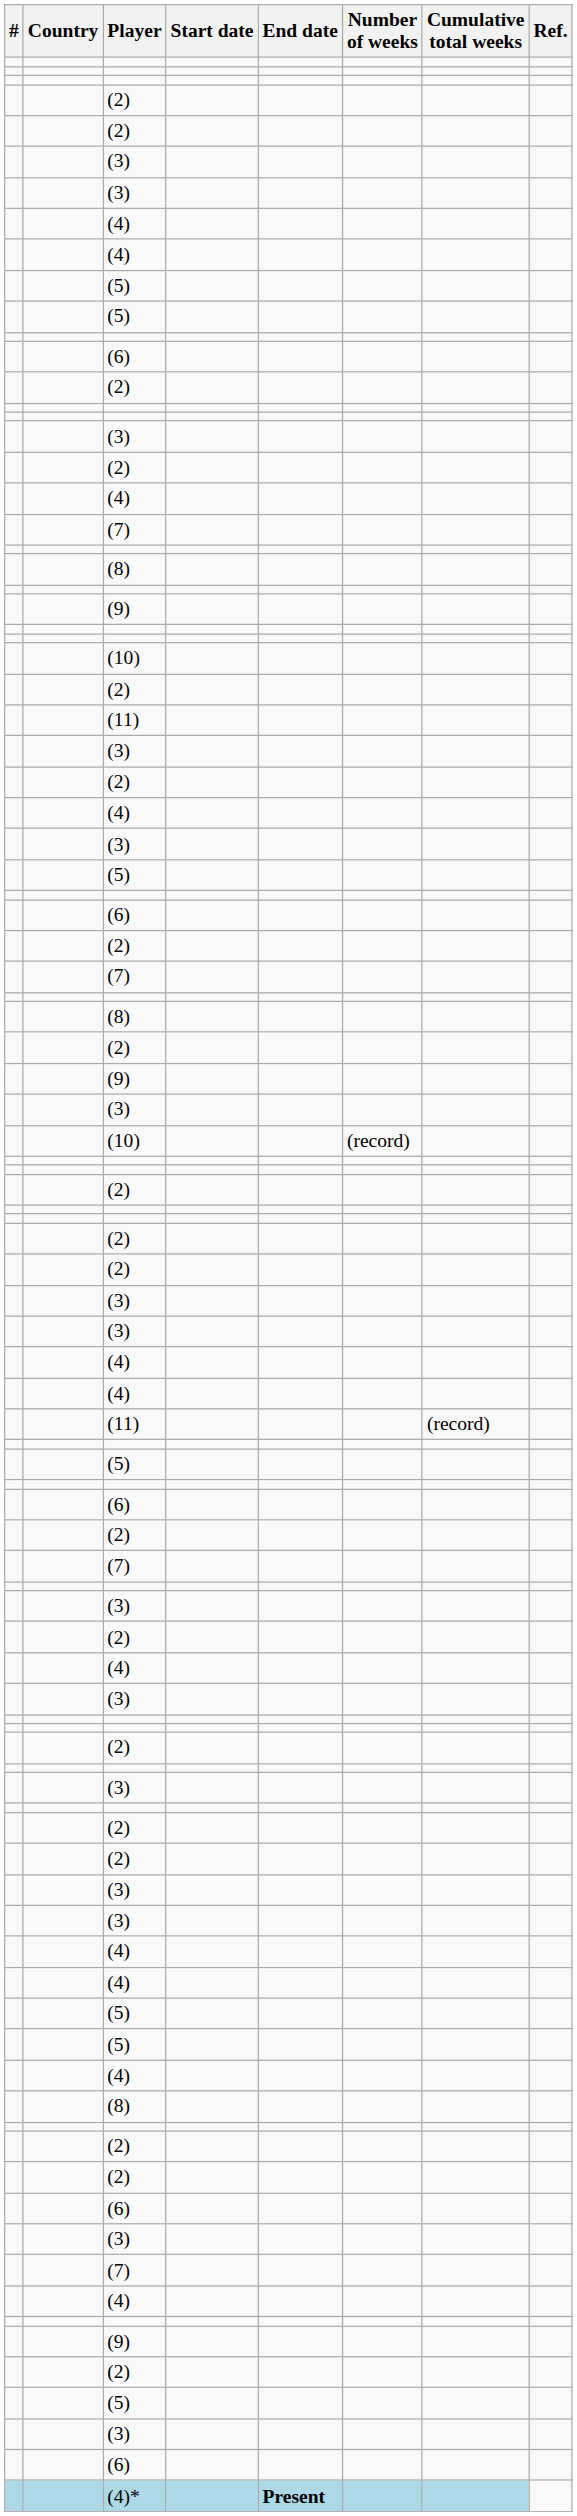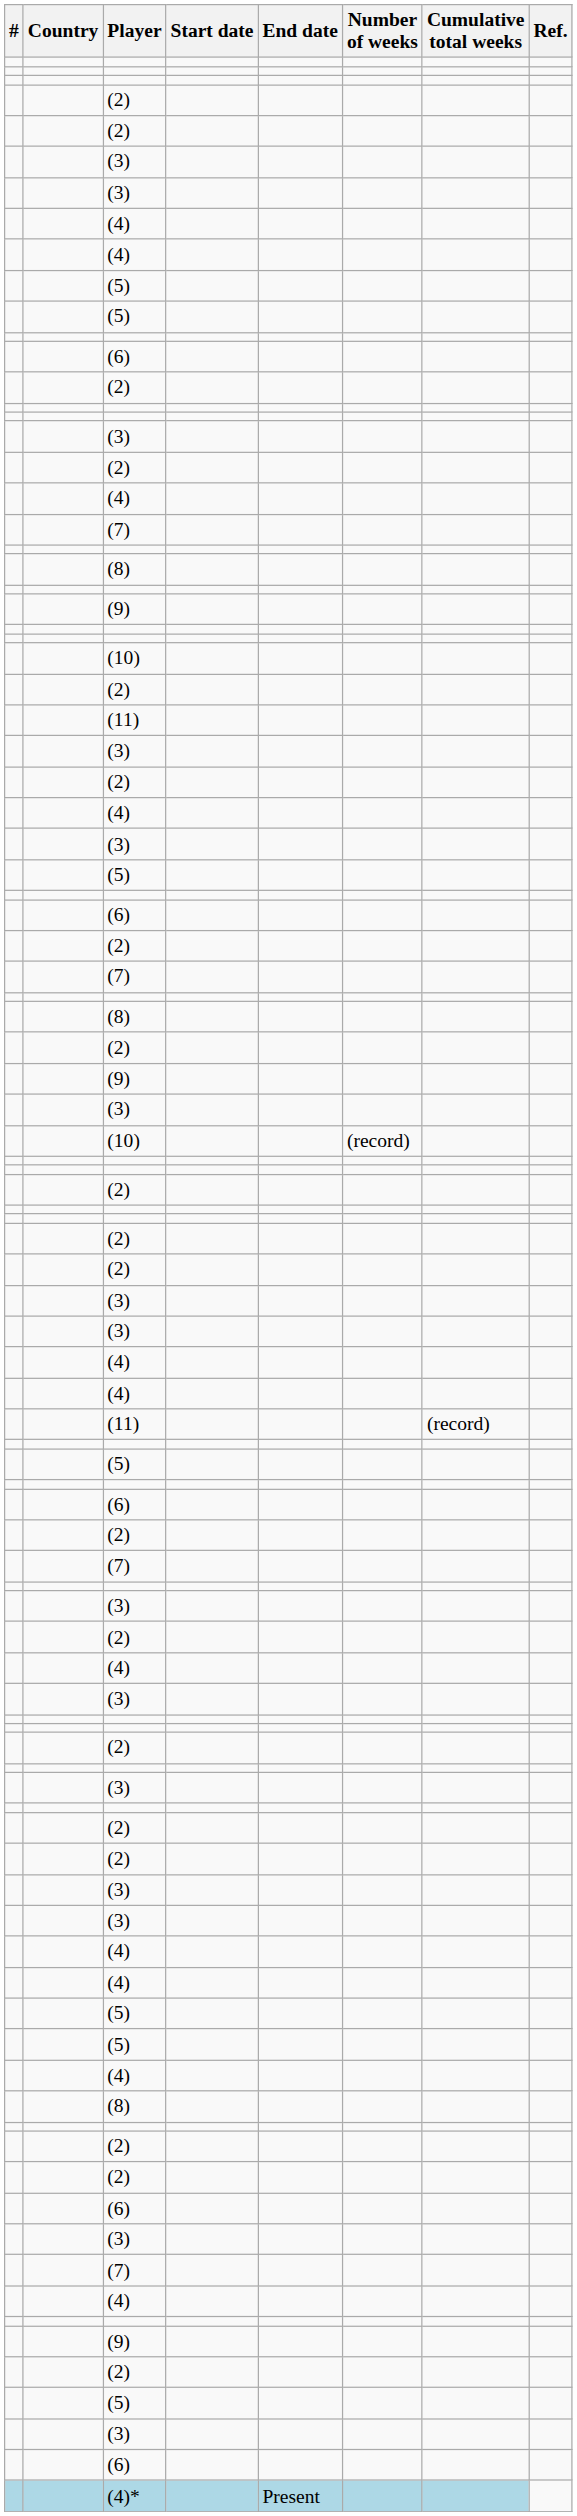(4)* | End date: bold -> normal
